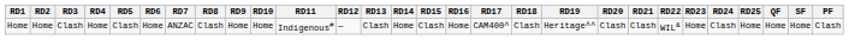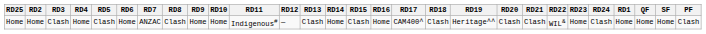columns swapped: RD1 <-> RD25
